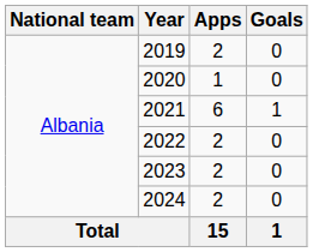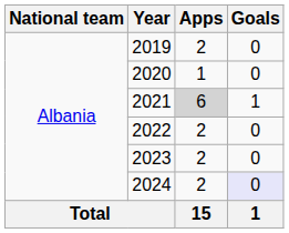2021 | Apps: no background -> lightgrey background
2024 | Goals: no background -> lavender background
